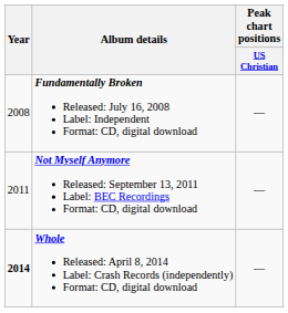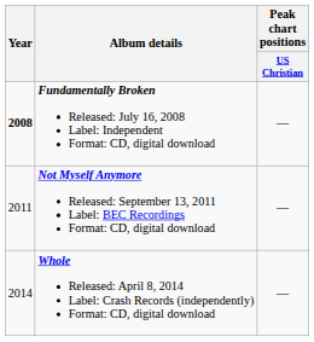row 3 | Year: normal -> bold
row 5 | Year: bold -> normal
